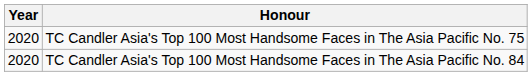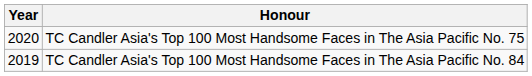row 3 | Year: 2020 -> 2019
